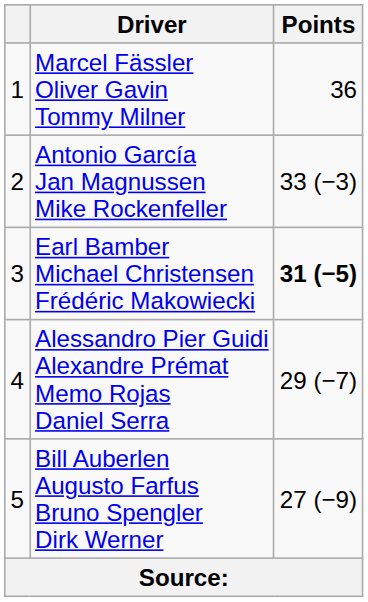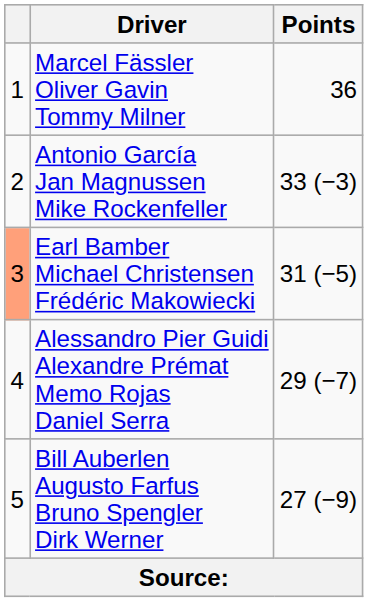Earl Bamber Michael Christensen Frédéric Makowiecki | column 1: no background -> lightsalmon background
Earl Bamber Michael Christensen Frédéric Makowiecki | Points: bold -> normal
